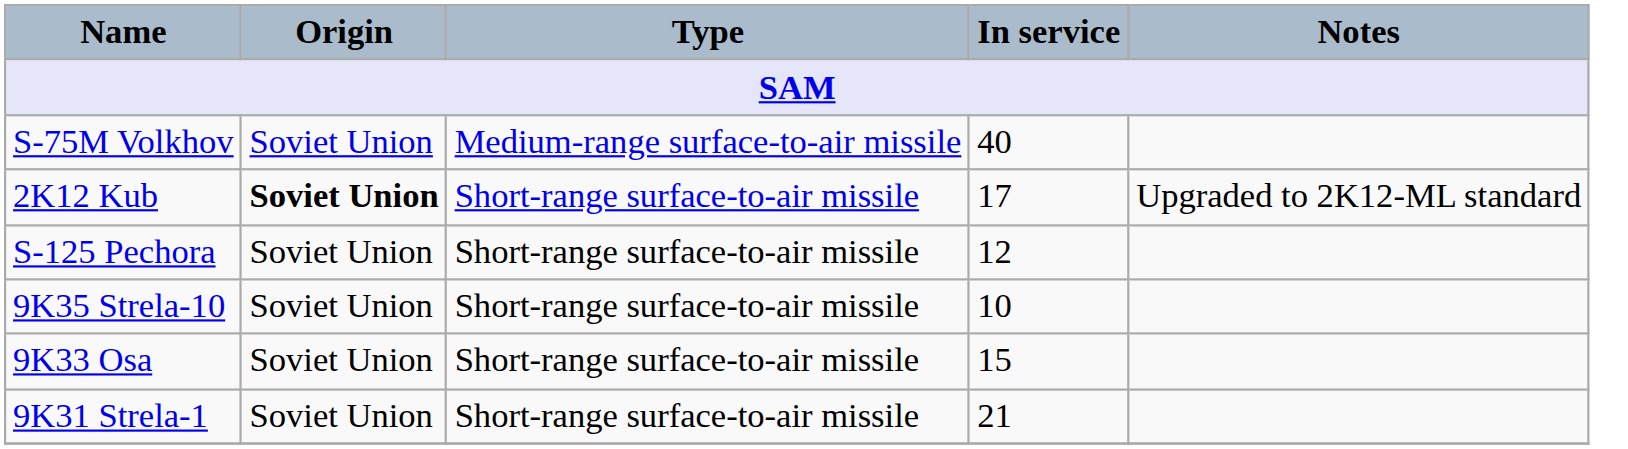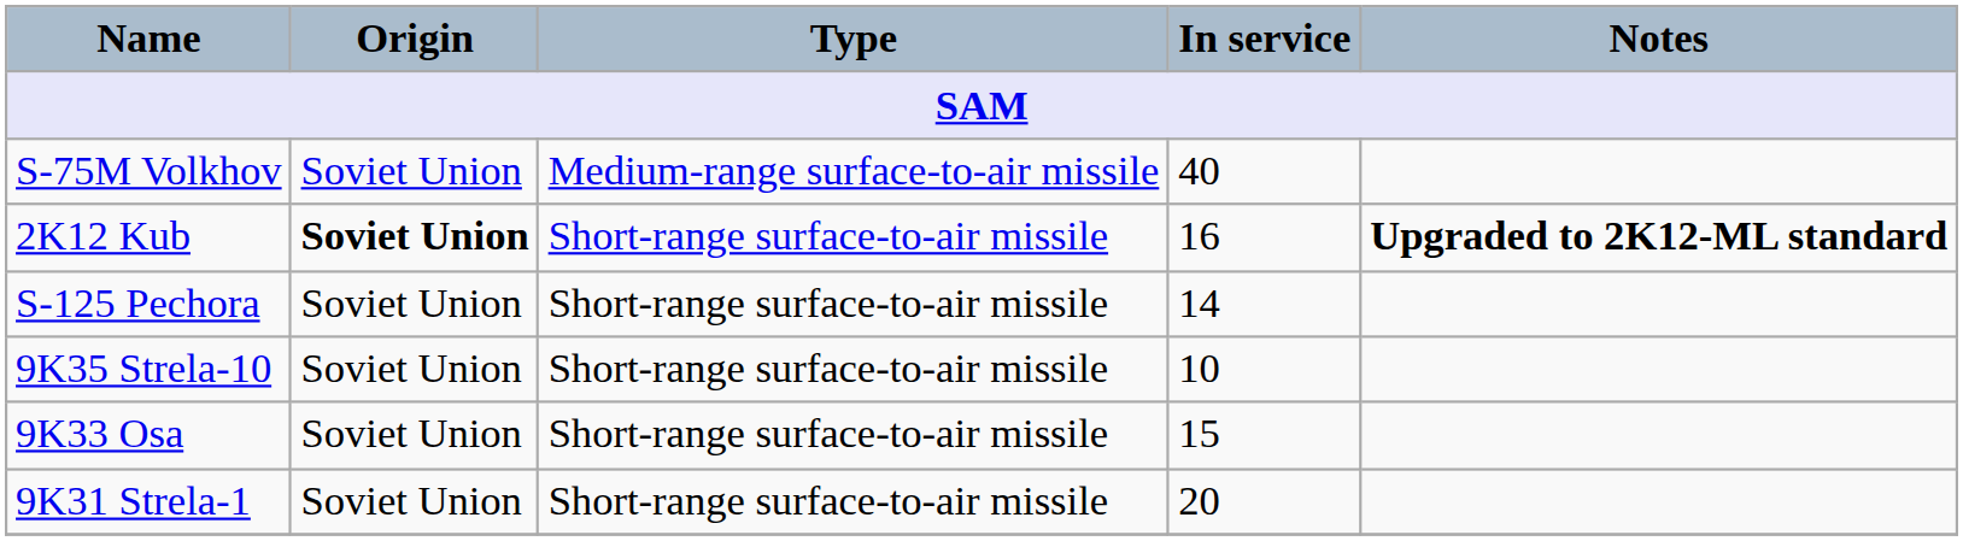2K12 Kub | In service: 17 -> 16
2K12 Kub | Notes: normal -> bold
S-125 Pechora | In service: 12 -> 14
9K31 Strela-1 | In service: 21 -> 20
